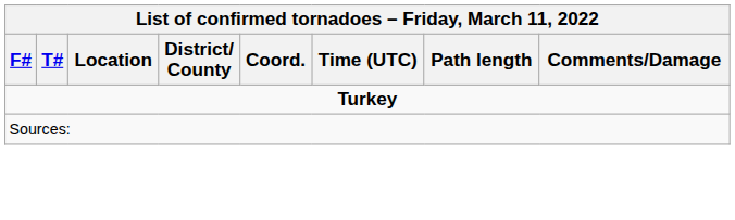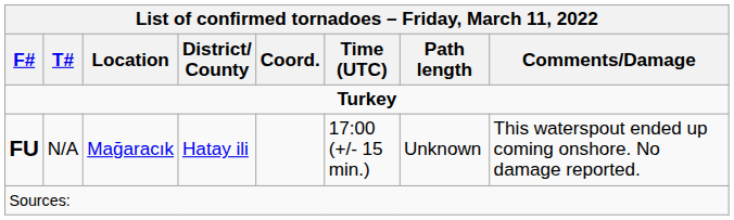+ row: FU | N/A | Mağaracık | Hatay ili | 17:00 (+/- 15 min.) | Unknown | This waterspout ended up coming onshore. No damage reported.
